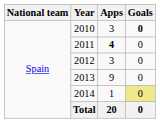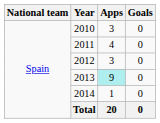2010 | Goals: bold -> normal
2011 | Apps: bold -> normal
2013 | Apps: no background -> paleturquoise background
2014 | Goals: khaki background -> no background
